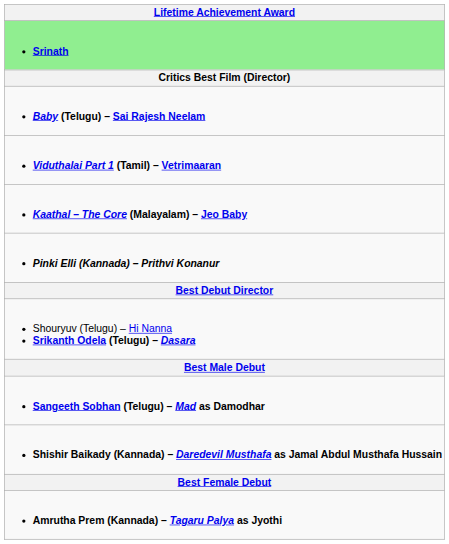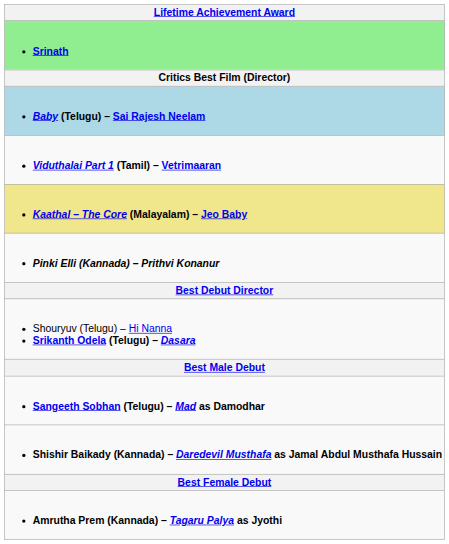row 4 | column 1: no background -> lightblue background
row 6 | column 1: no background -> khaki background
